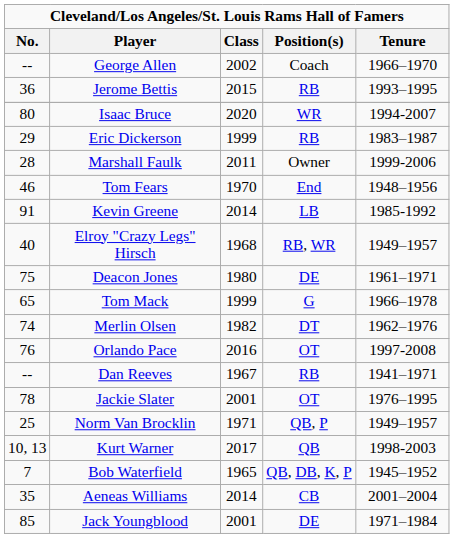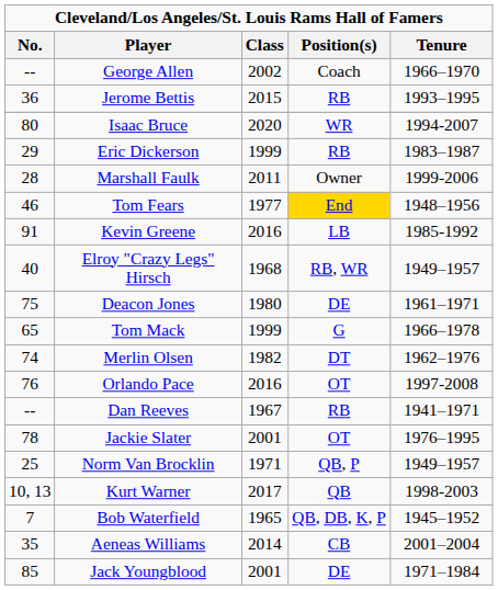Tom Fears | Class: 1970 -> 1977
Tom Fears | Position(s): no background -> gold background
Kevin Greene | Class: 2014 -> 2016
